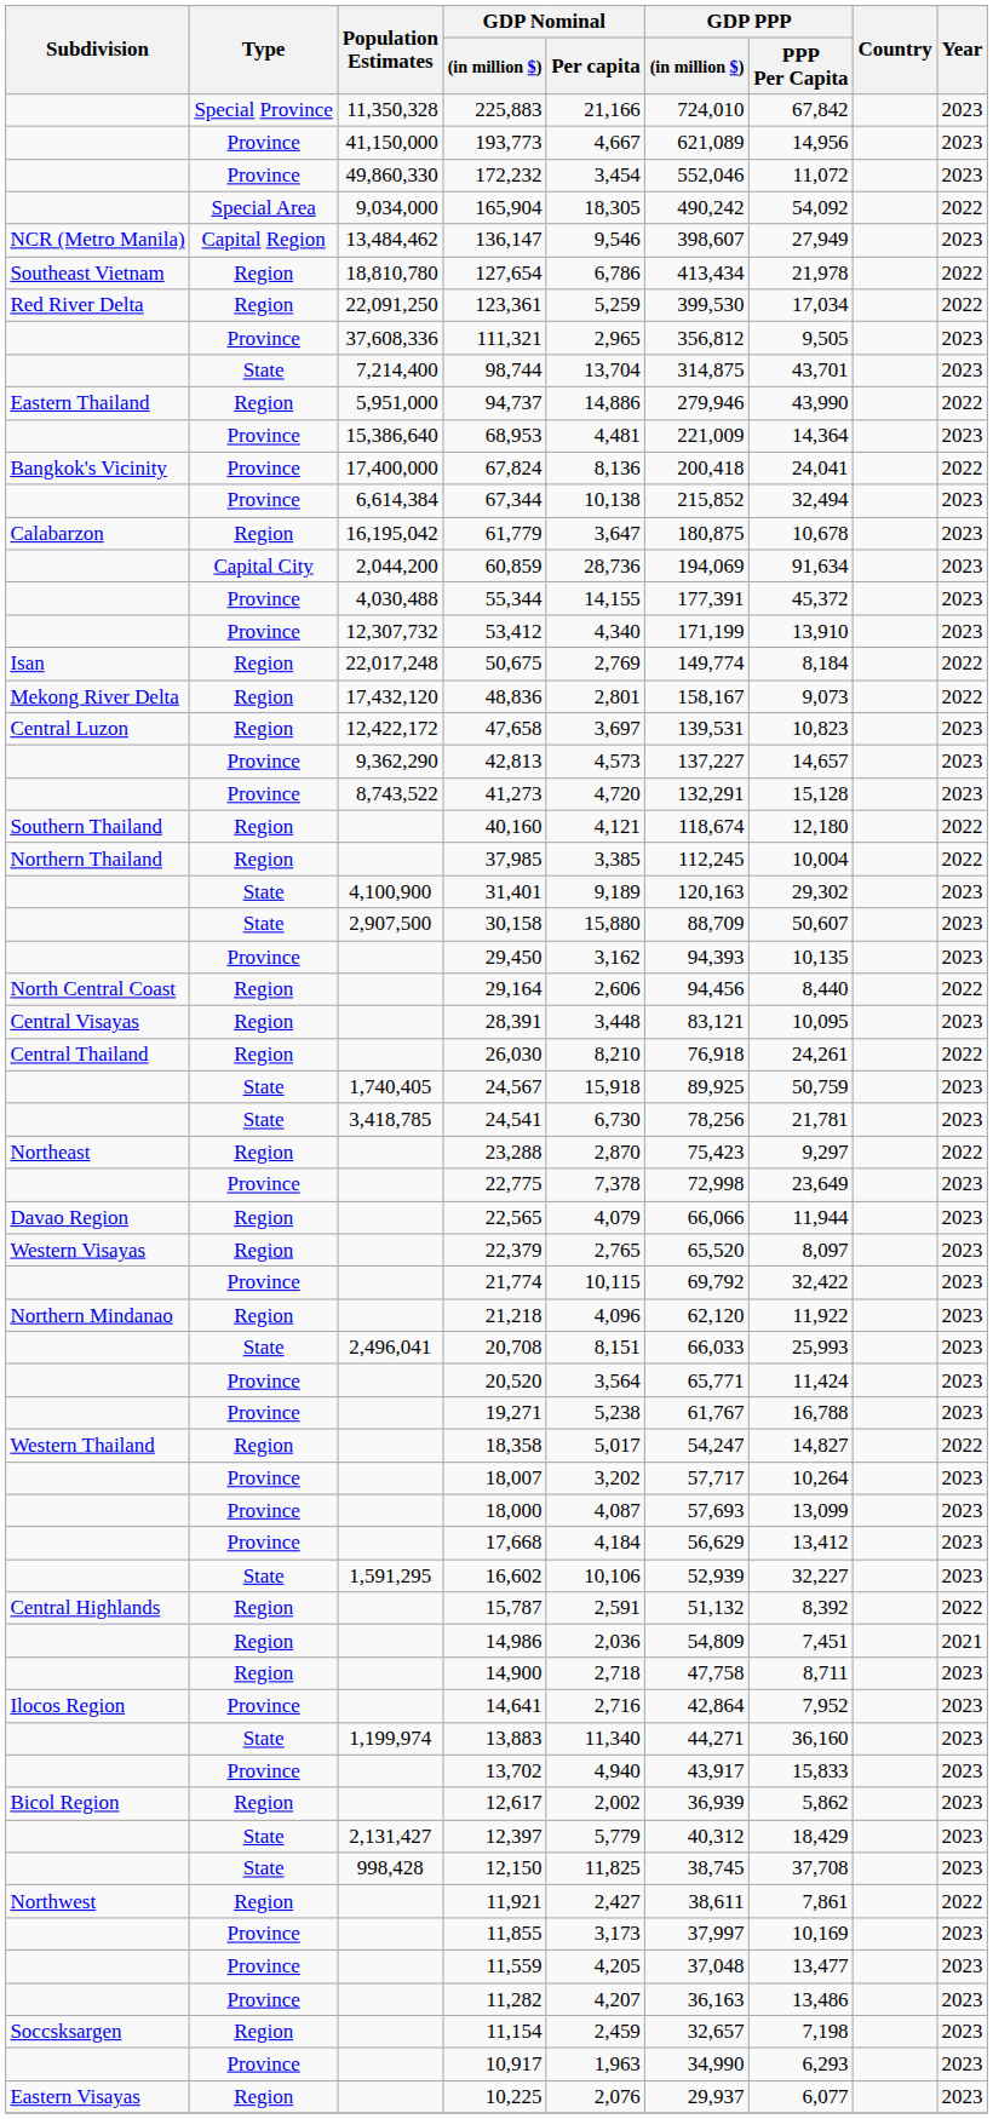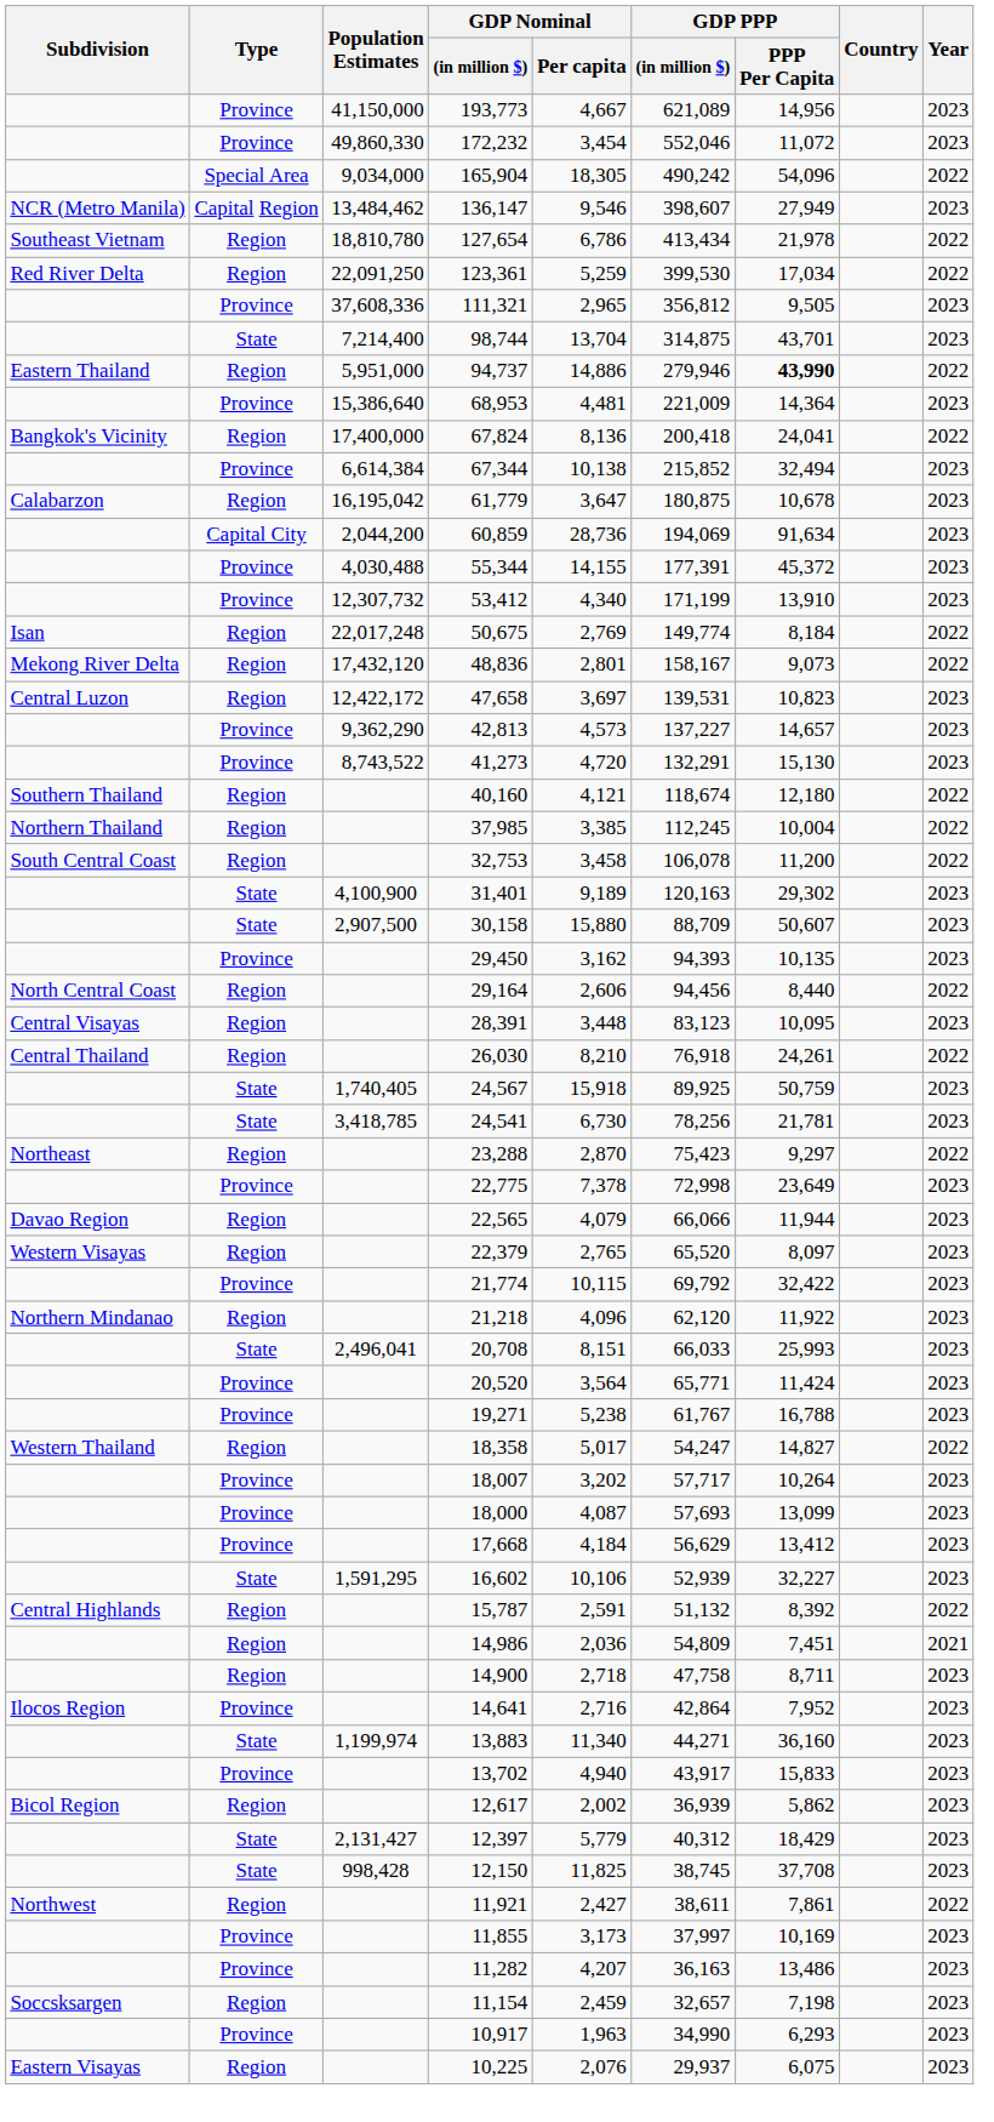- row: Special Province | 11,350,328 | 225,883 | 21,166 | 724,010 | 67,842 | 2023
165,904 | GDP PPP / PPP Per Capita: 54,092 -> 54,096
94,737 | GDP PPP / PPP Per Capita: normal -> bold
67,824 | Type: Province -> Region
41,273 | GDP PPP / PPP Per Capita: 15,128 -> 15,130
+ row: South Central Coast | Region | 32,753 | 3,458 | 106,078 | 11,200 | 2022
28,391 | GDP PPP / (in million $): 83,121 -> 83,123
- row: Province | 11,559 | 4,205 | 37,048 | 13,477 | 2023
10,225 | GDP PPP / PPP Per Capita: 6,077 -> 6,075
